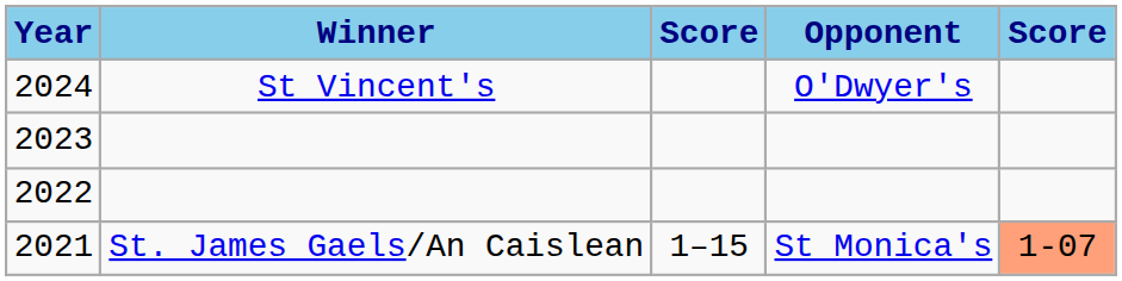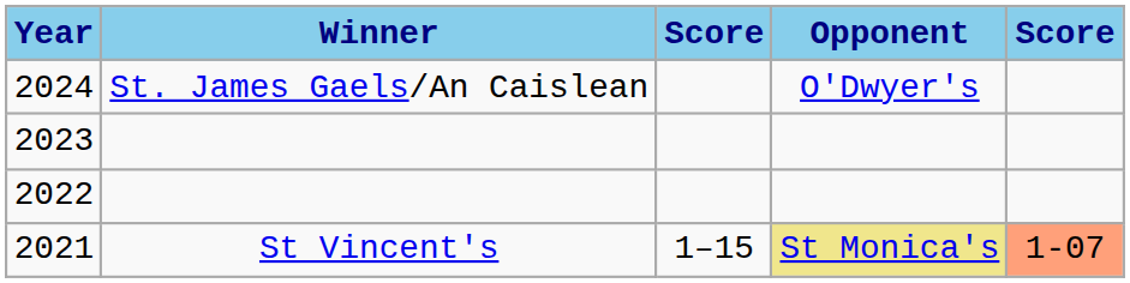2024 | Winner: St Vincent's -> St. James Gaels/An Caislean
2021 | Winner: St. James Gaels/An Caislean -> St Vincent's
2021 | Opponent: no background -> khaki background
